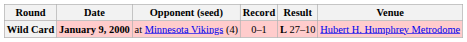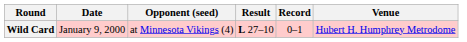columns swapped: Result <-> Record
Wild Card | Date: bold -> normal
